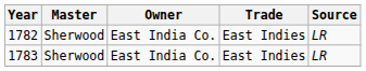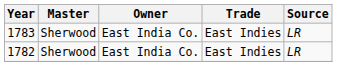rows swapped: 1782 <-> 1783
